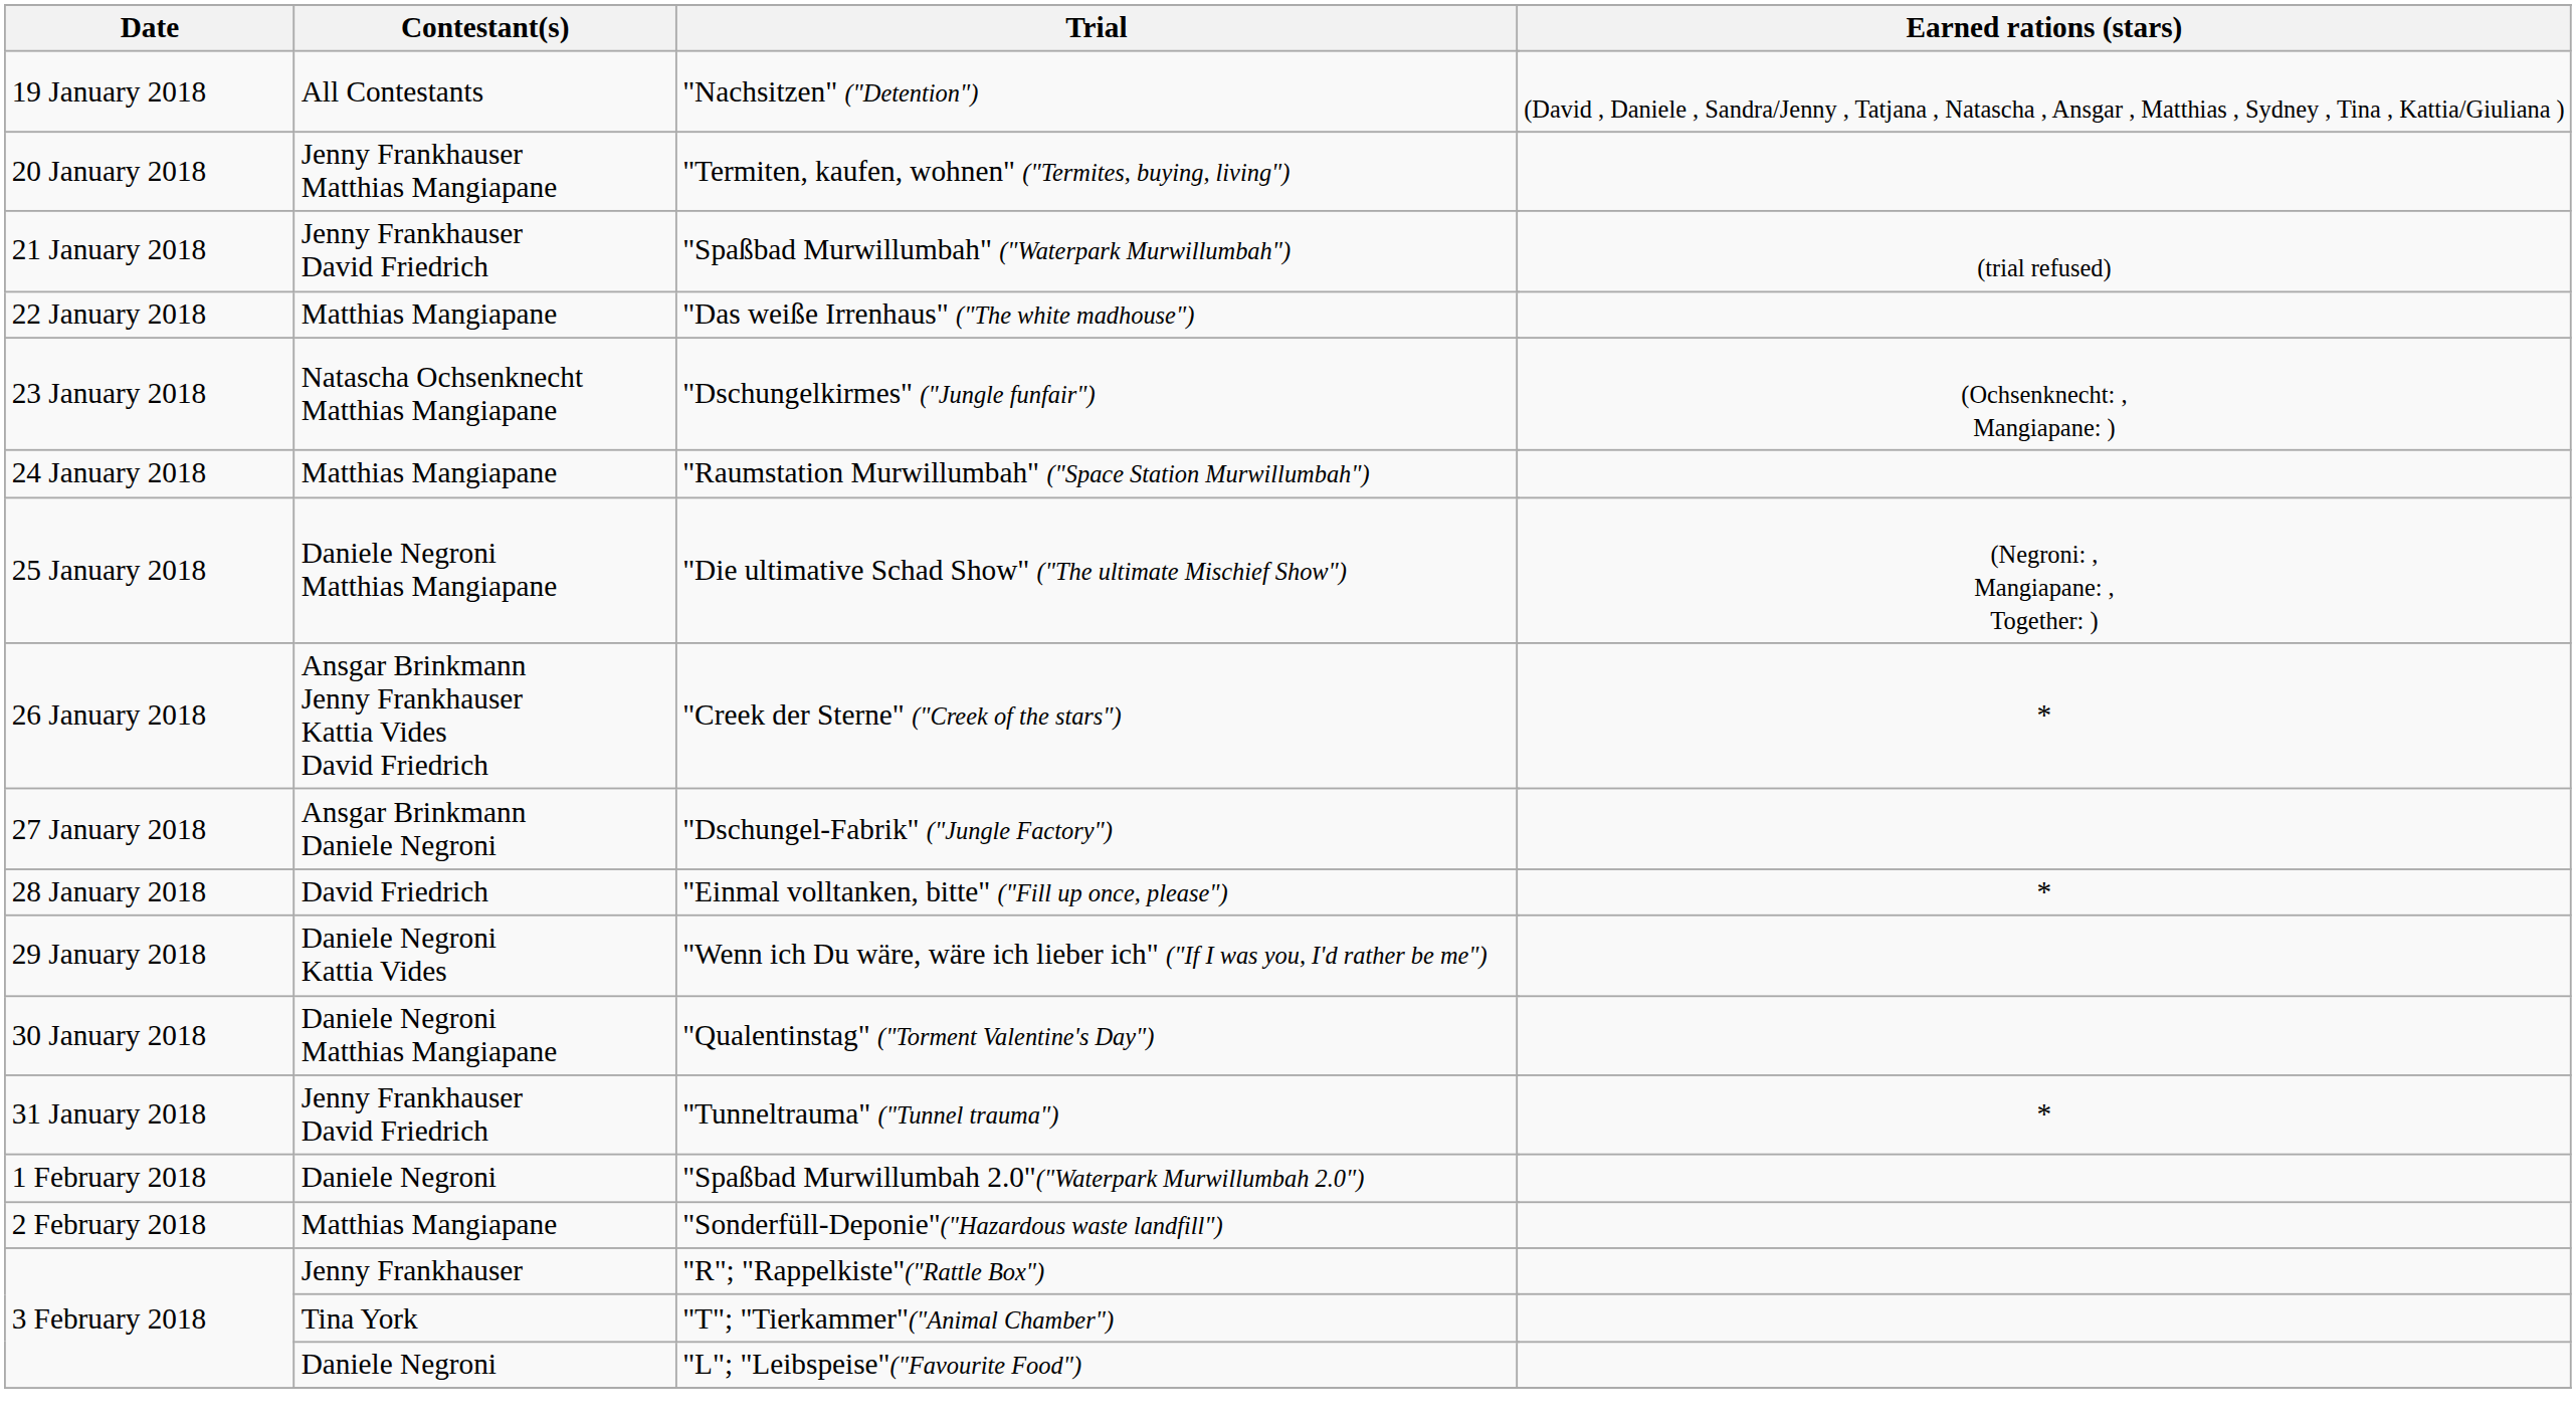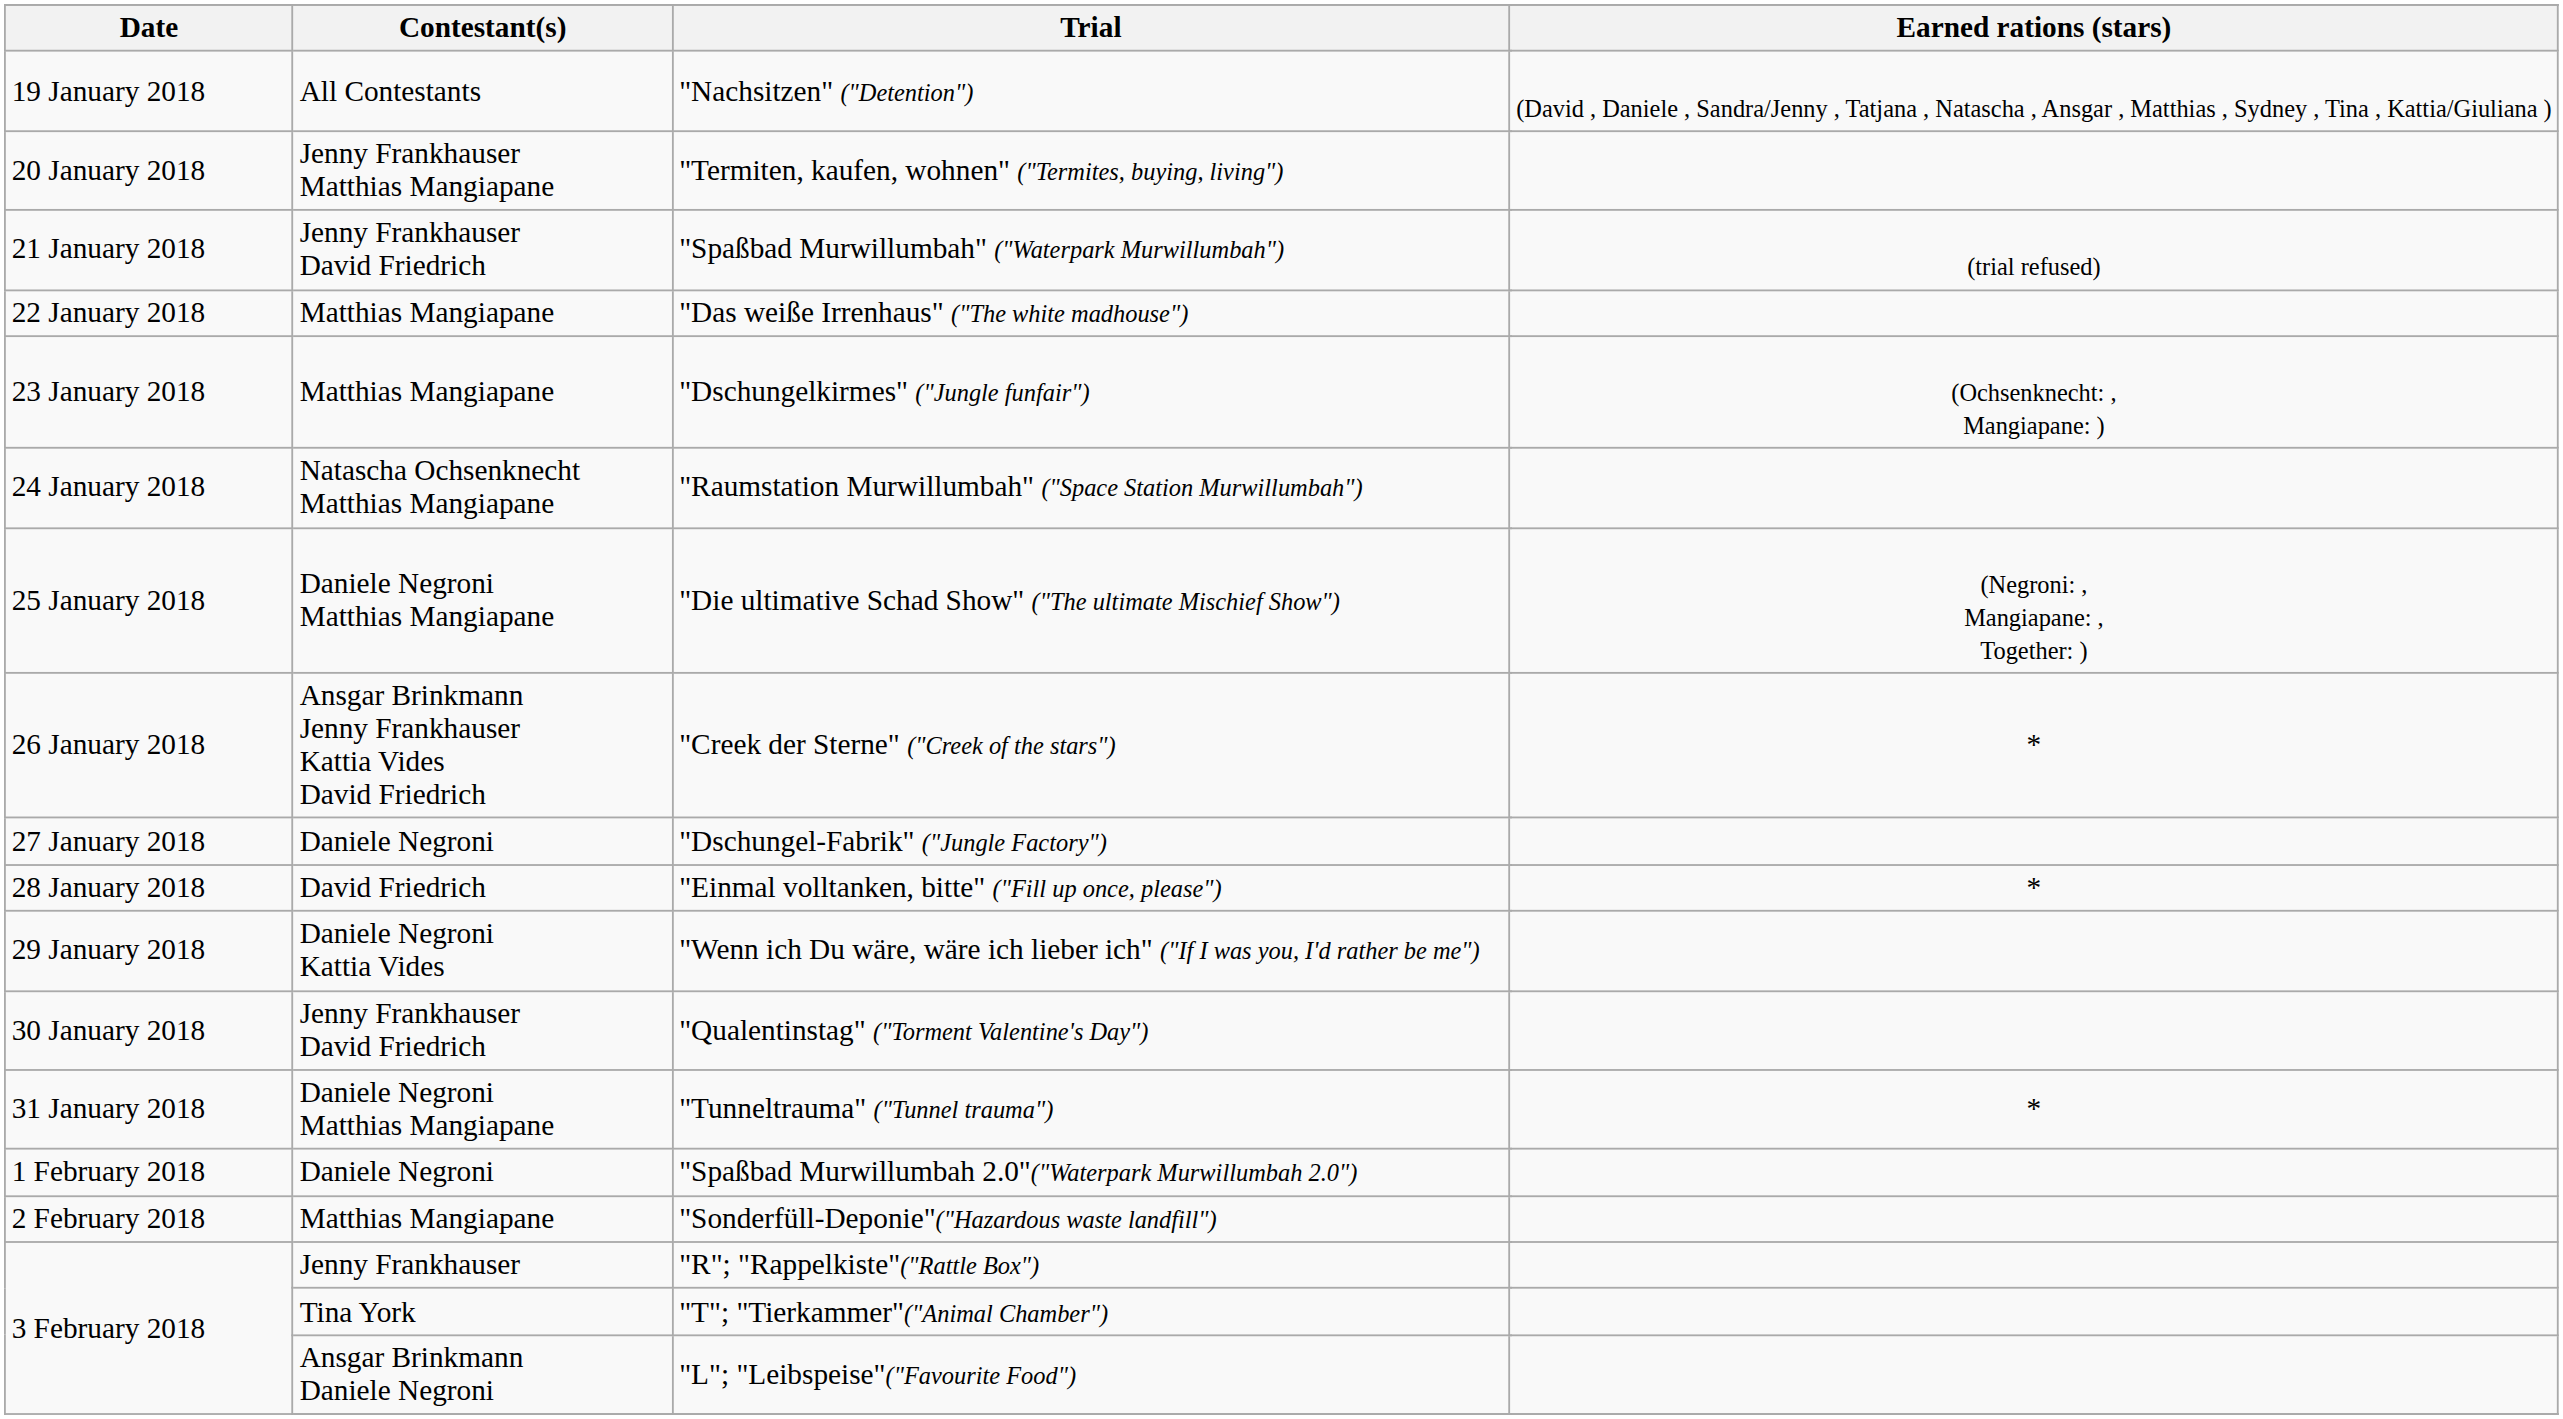"Dschungelkirmes" ("Jungle funfair") | Contestant(s): Natascha Ochsenknecht Matthias Mangiapane -> Matthias Mangiapane
"Raumstation Murwillumbah" ("Space Station Murwillumbah") | Contestant(s): Matthias Mangiapane -> Natascha Ochsenknecht Matthias Mangiapane
"Dschungel-Fabrik" ("Jungle Factory") | Contestant(s): Ansgar Brinkmann Daniele Negroni -> Daniele Negroni
"Qualentinstag" ("Torment Valentine's Day") | Contestant(s): Daniele Negroni Matthias Mangiapane -> Jenny Frankhauser David Friedrich
"Tunneltrauma" ("Tunnel trauma") | Contestant(s): Jenny Frankhauser David Friedrich -> Daniele Negroni Matthias Mangiapane
"L"; "Leibspeise"("Favourite Food") | Contestant(s): Daniele Negroni -> Ansgar Brinkmann Daniele Negroni
